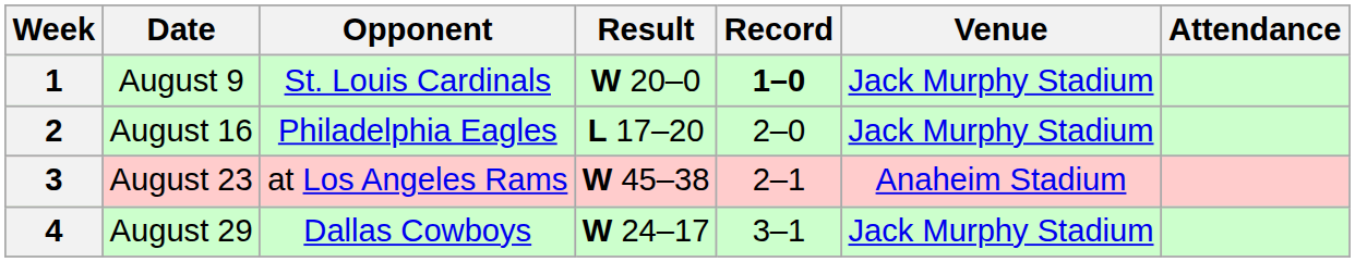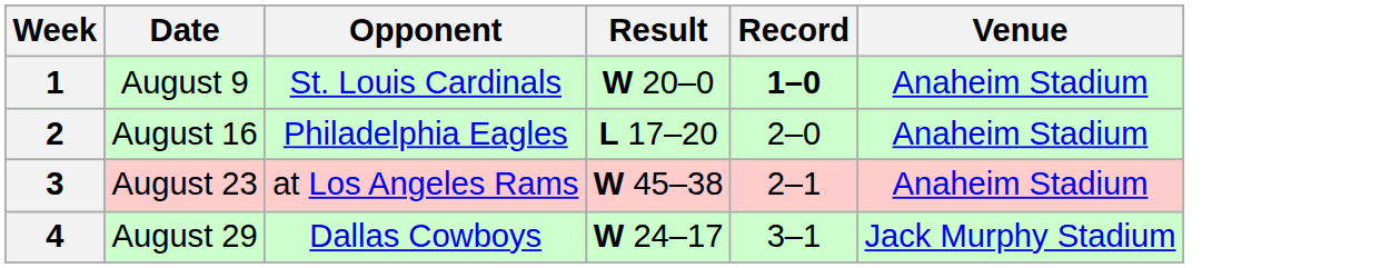- column: Attendance
1 | Venue: Jack Murphy Stadium -> Anaheim Stadium
2 | Venue: Jack Murphy Stadium -> Anaheim Stadium
